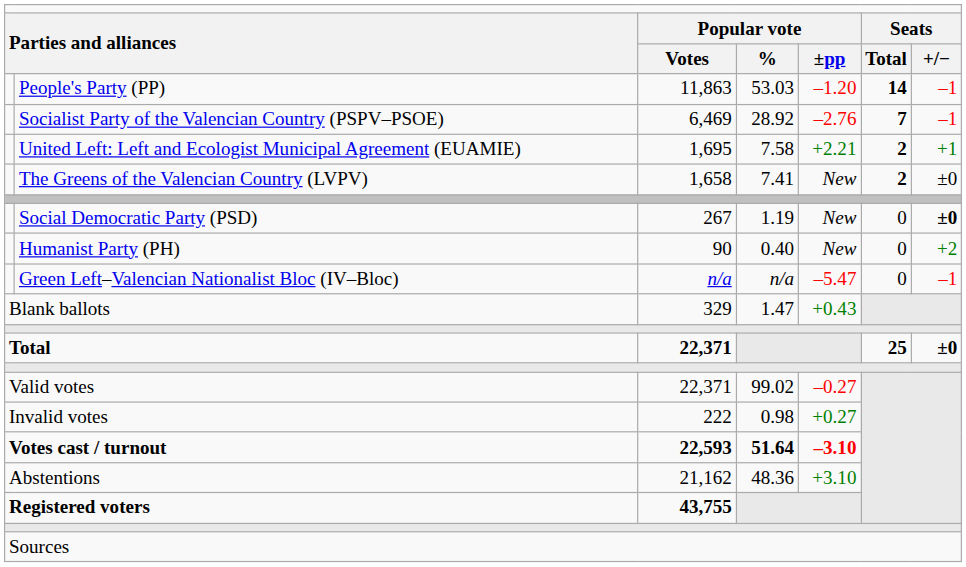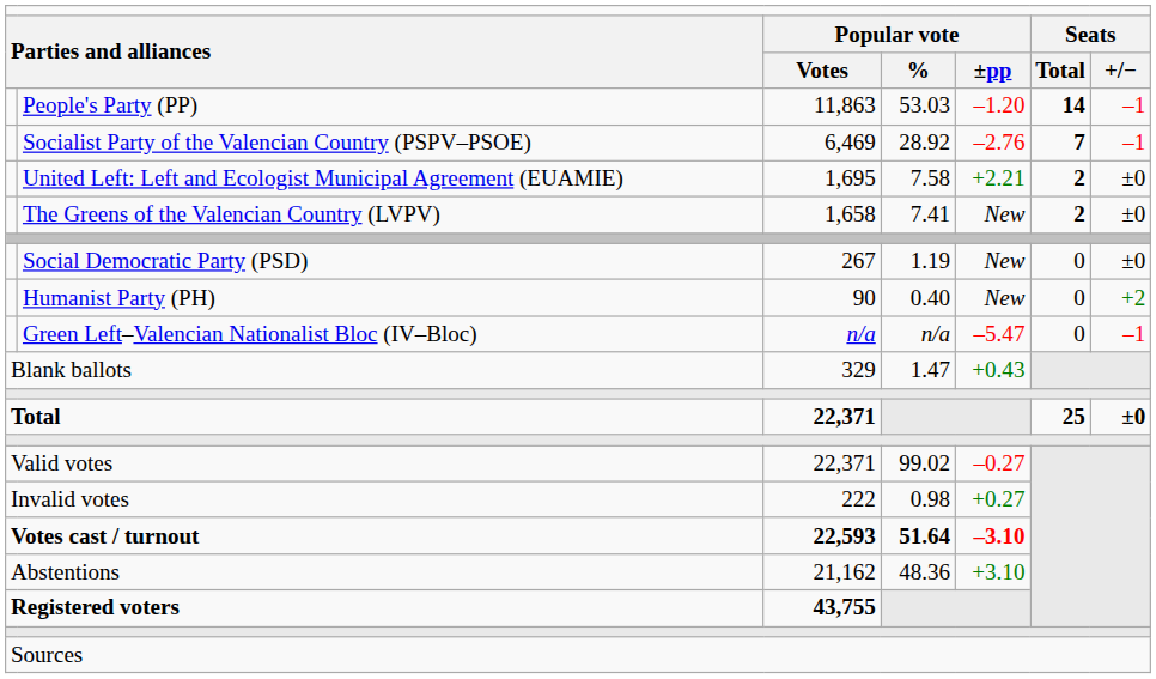United Left: Left and Ecologist Municipal Agreement (EUAMIE) | column 7: +1 -> ±0
Social Democratic Party (PSD) | column 7: bold -> normal
